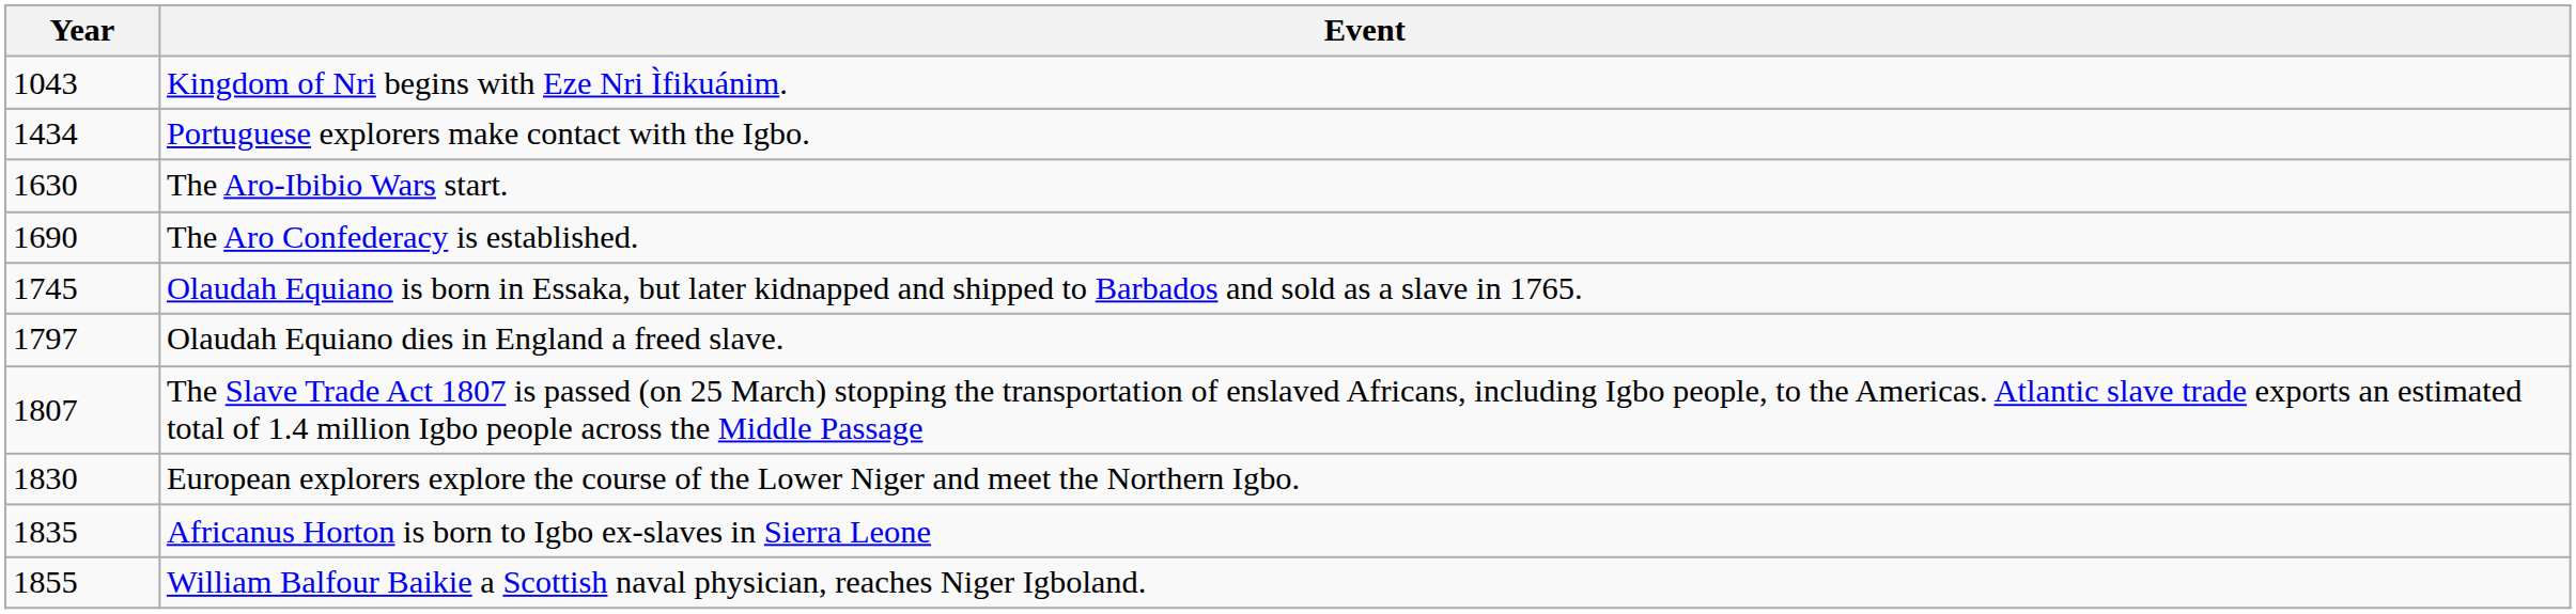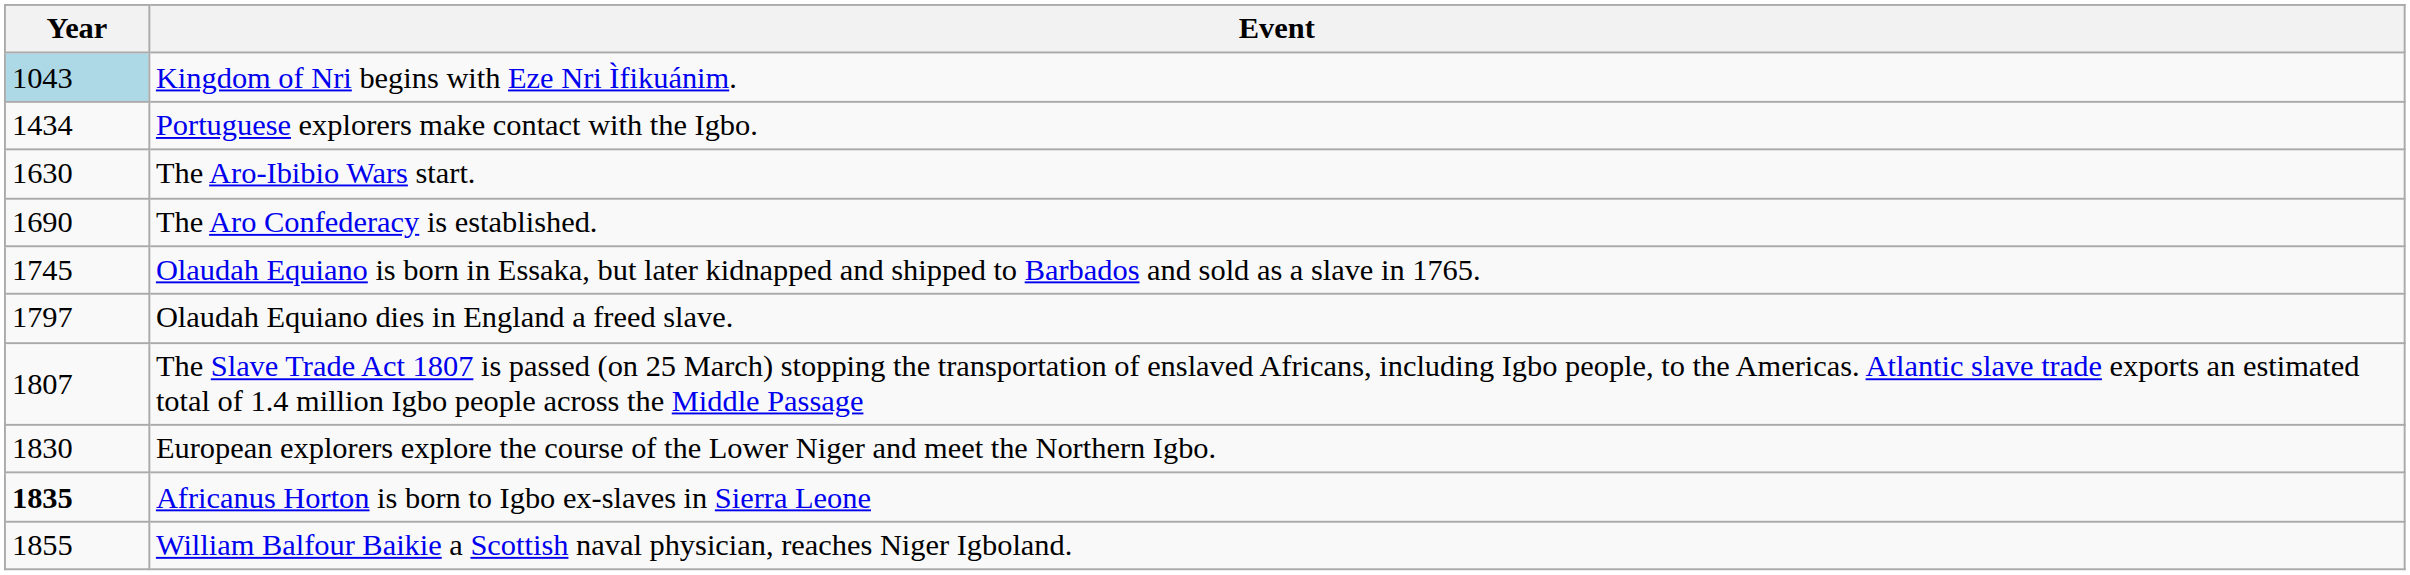Kingdom of Nri begins with Eze Nri Ìfikuánim. | Year: no background -> lightblue background
Africanus Horton is born to Igbo ex-slaves in Sierra Leone | Year: normal -> bold
